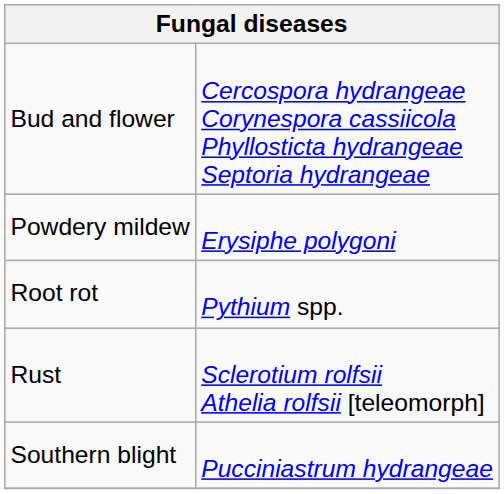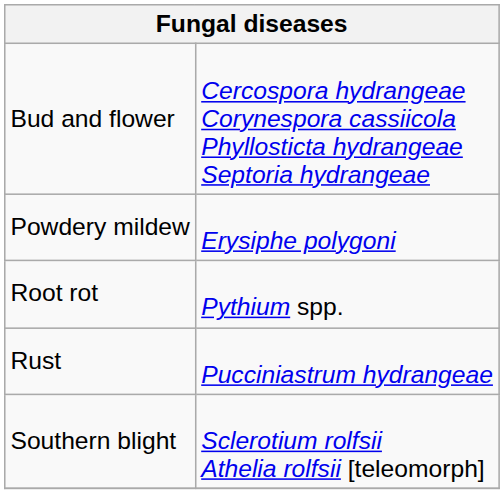Rust | column 2: Sclerotium rolfsii Athelia rolfsii [teleomorph] -> Pucciniastrum hydrangeae
Southern blight | column 2: Pucciniastrum hydrangeae -> Sclerotium rolfsii Athelia rolfsii [teleomorph]
